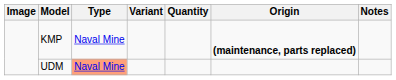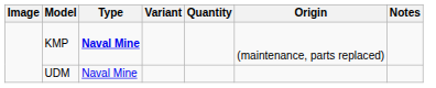KMP | Type: normal -> bold
KMP | Origin: bold -> normal
UDM | Type: lightsalmon background -> no background
